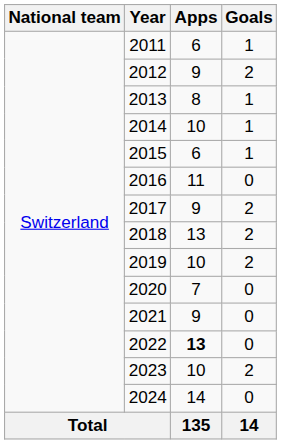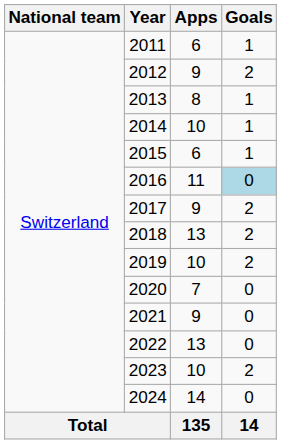2016 | Goals: no background -> lightblue background
2022 | Apps: bold -> normal
